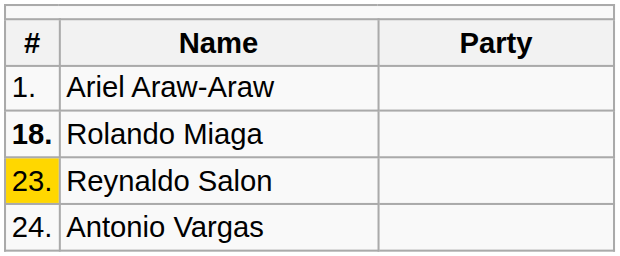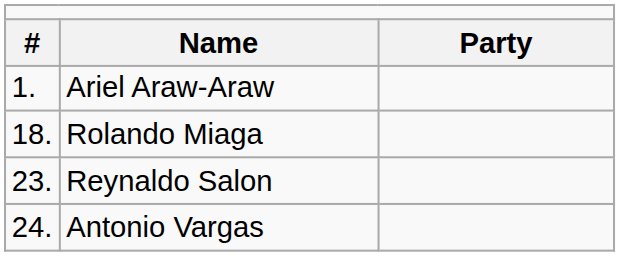Rolando Miaga | column 1: bold -> normal
Reynaldo Salon | column 1: gold background -> no background
